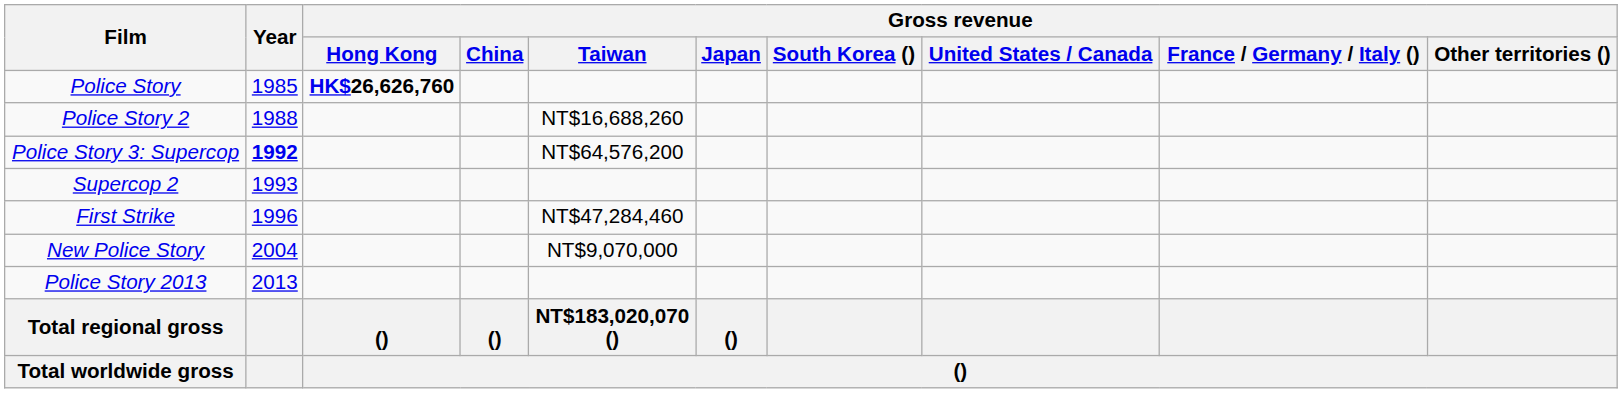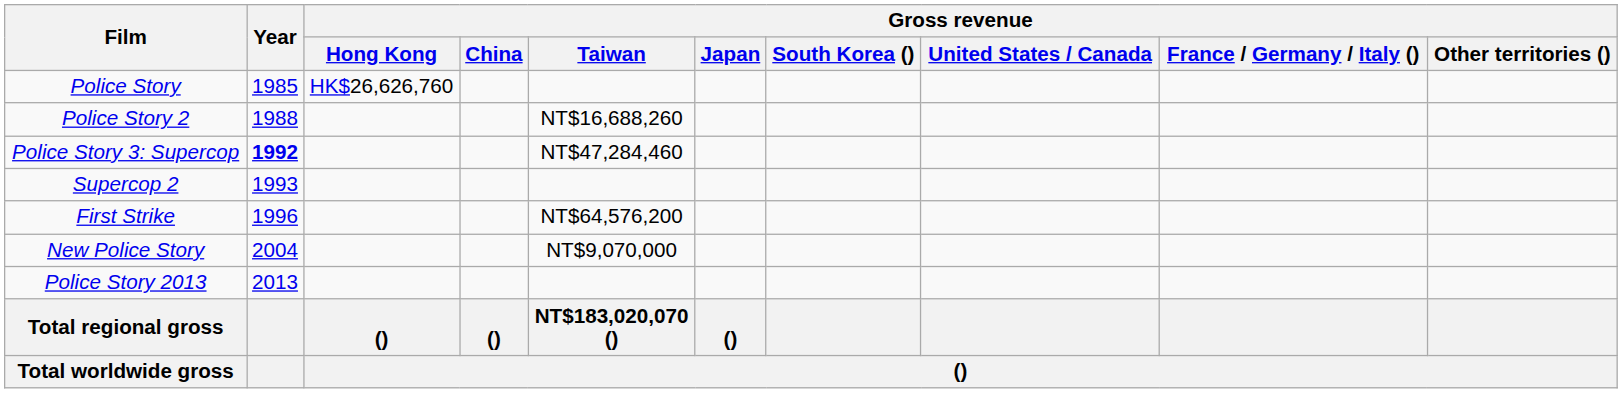Police Story | Gross revenue / Hong Kong: bold -> normal
Police Story 3: Supercop | Gross revenue / Taiwan: NT$64,576,200 -> NT$47,284,460
First Strike | Gross revenue / Taiwan: NT$47,284,460 -> NT$64,576,200
